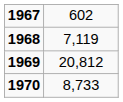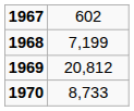1968 | column 2: 7,119 -> 7,199
